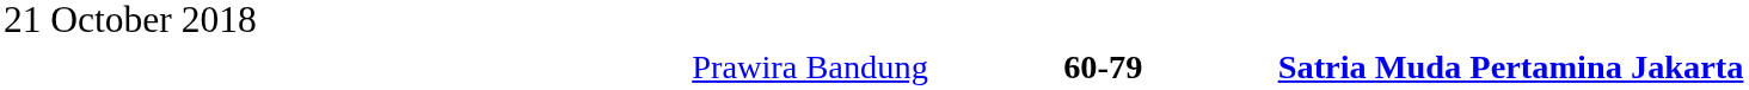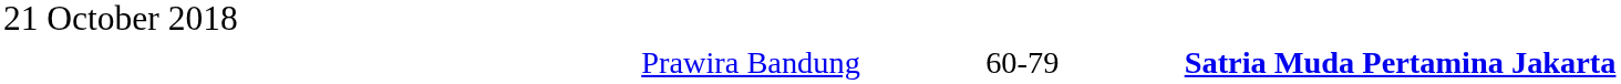Prawira Bandung | column 2: bold -> normal
